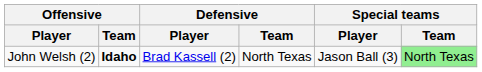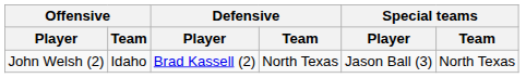John Welsh (2) | Offensive / Team: bold -> normal
John Welsh (2) | Special teams / Team: lightgreen background -> no background
